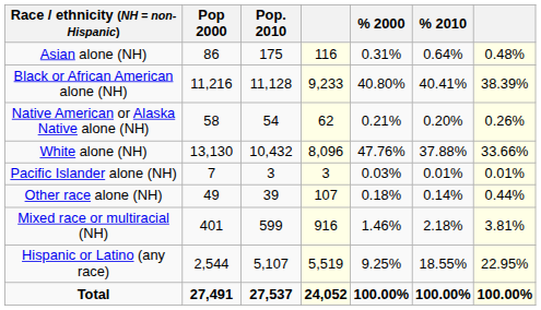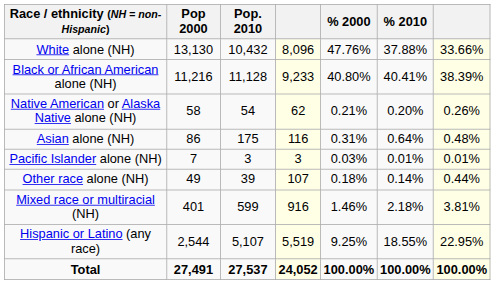rows swapped: White alone (NH) <-> Asian alone (NH)
